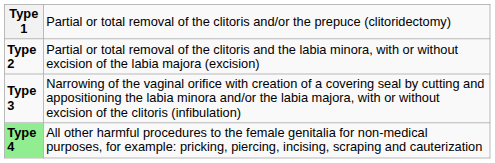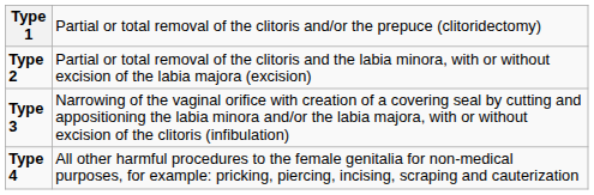Type 4 | column 1: lightgreen background -> no background
